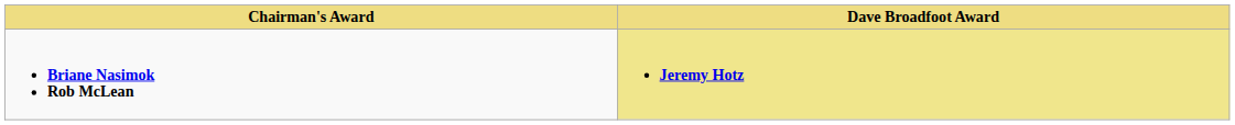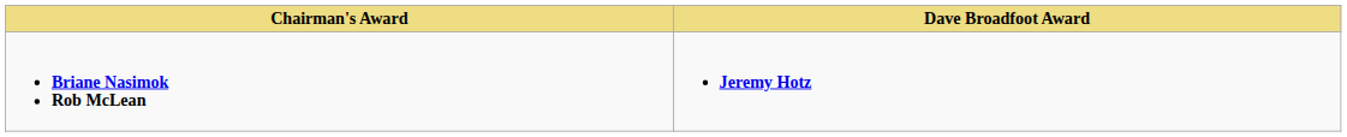Briane Nasimok Rob McLean | Dave Broadfoot Award: khaki background -> no background
